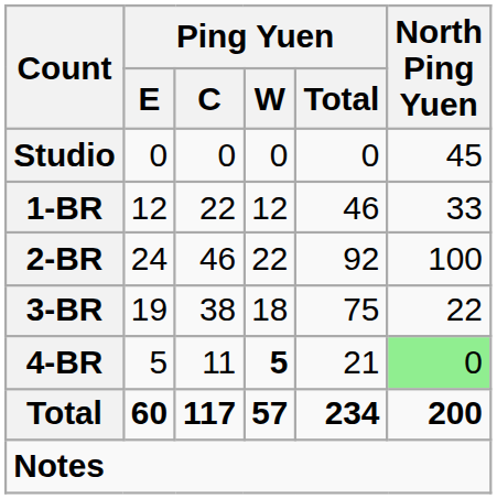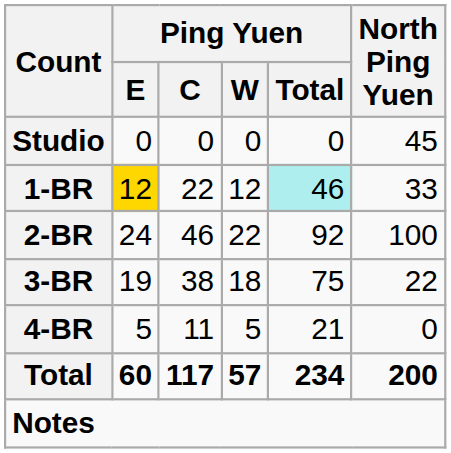1-BR | Ping Yuen / E: no background -> gold background
1-BR | Ping Yuen / Total: no background -> paleturquoise background
4-BR | Ping Yuen / W: bold -> normal
4-BR | North Ping Yuen: lightgreen background -> no background
